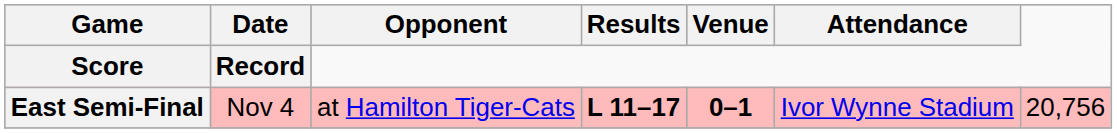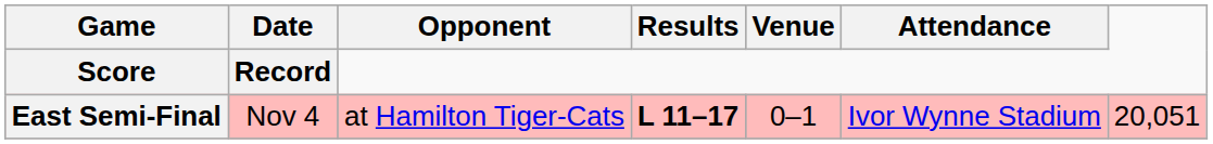East Semi-Final | Venue: bold -> normal
East Semi-Final | column 7: 20,756 -> 20,051
